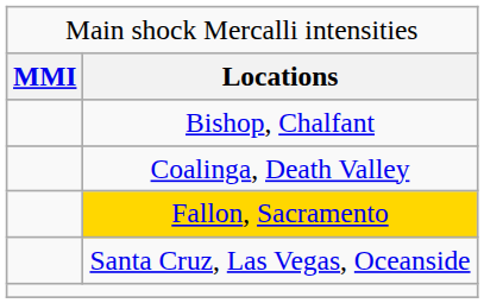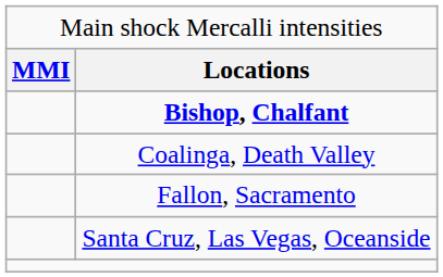Bishop, Chalfant | column 2: normal -> bold
Fallon, Sacramento | column 2: gold background -> no background
